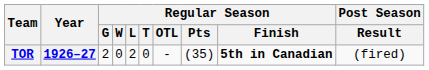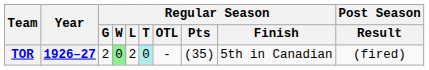TOR | Regular Season / W: no background -> lightgreen background
TOR | Regular Season / T: no background -> paleturquoise background
TOR | Regular Season / Finish: bold -> normal
